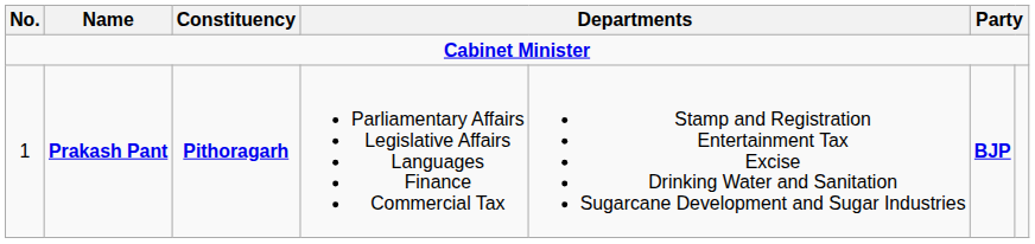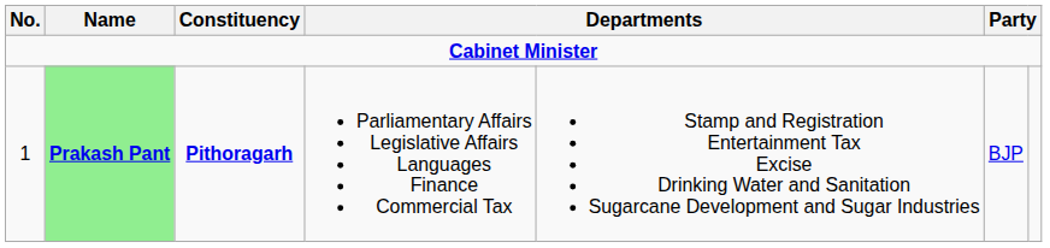1 | Name: no background -> lightgreen background
1 | column 6: bold -> normal
